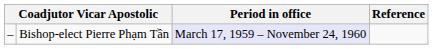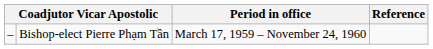Bishop-elect Pierre Phạm Tần | Period in office: lavender background -> no background
